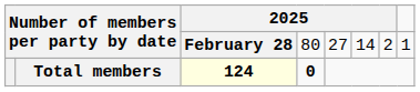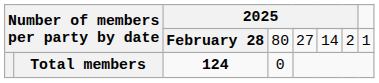row 3 | column 3: lightyellow background -> no background
row 3 | column 4: bold -> normal
